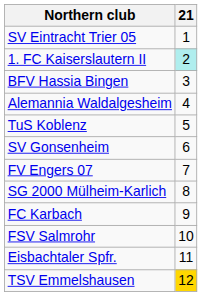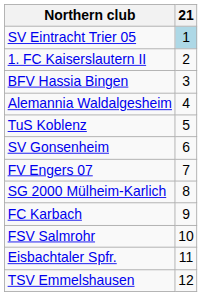SV Eintracht Trier 05 | 21: no background -> lightblue background
1. FC Kaiserslautern II | 21: paleturquoise background -> no background
TSV Emmelshausen | 21: gold background -> no background
